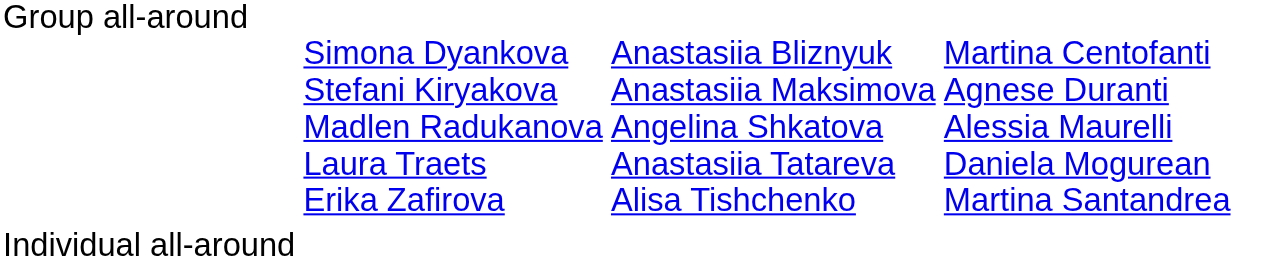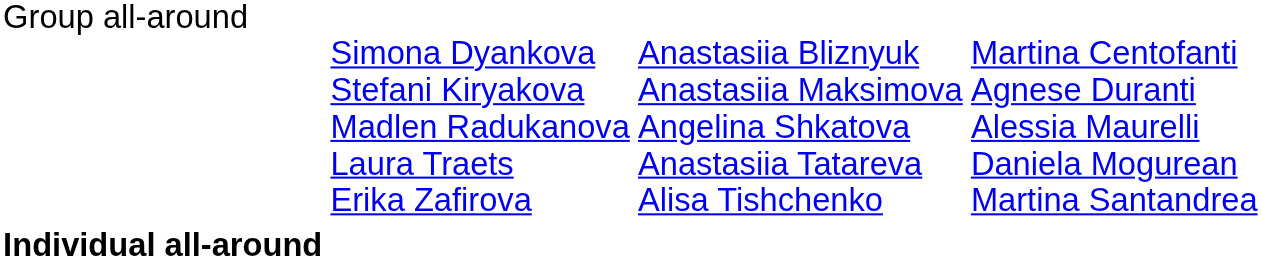row 2 | column 1: normal -> bold
